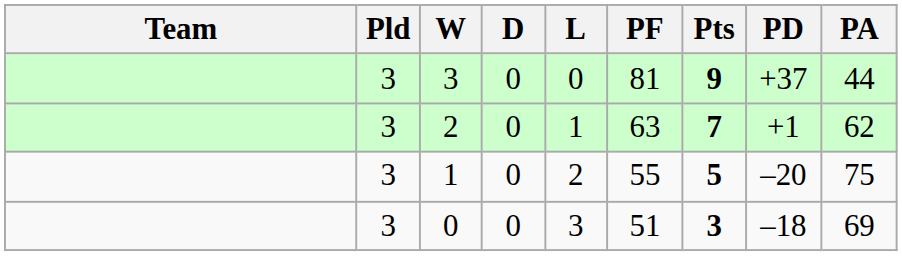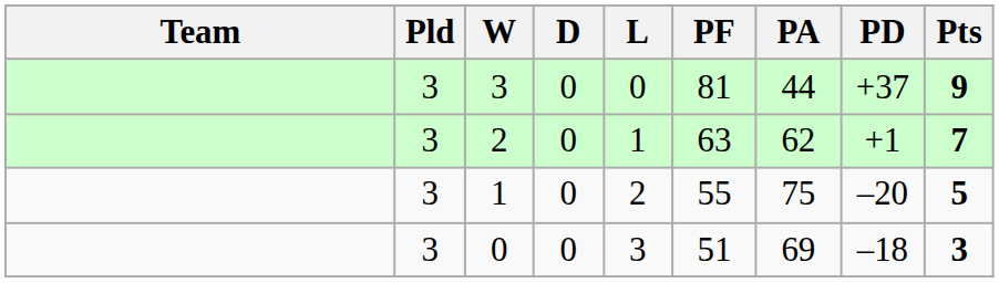columns swapped: PA <-> Pts
